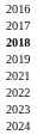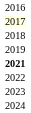2017 | column 1: no background -> lightyellow background
2018 | column 1: bold -> normal
2021 | column 1: normal -> bold
